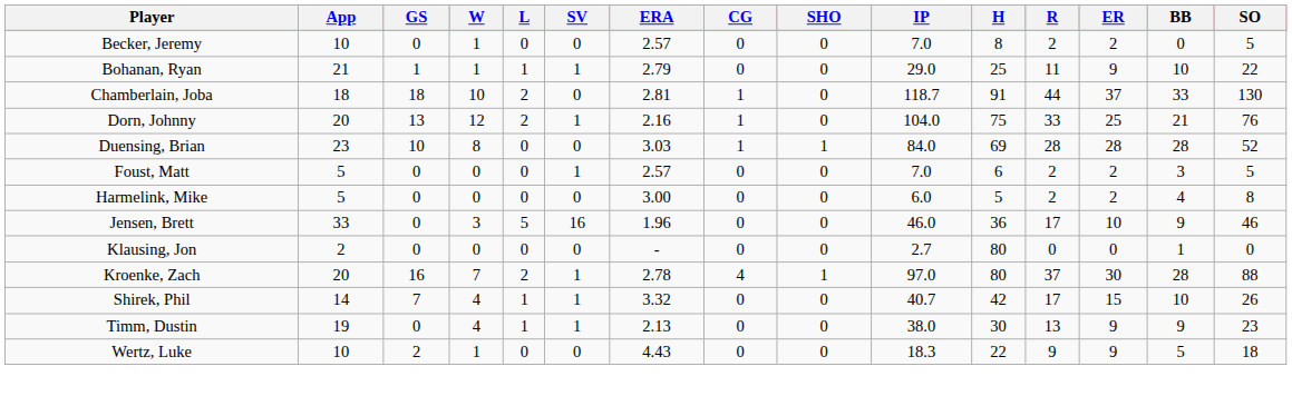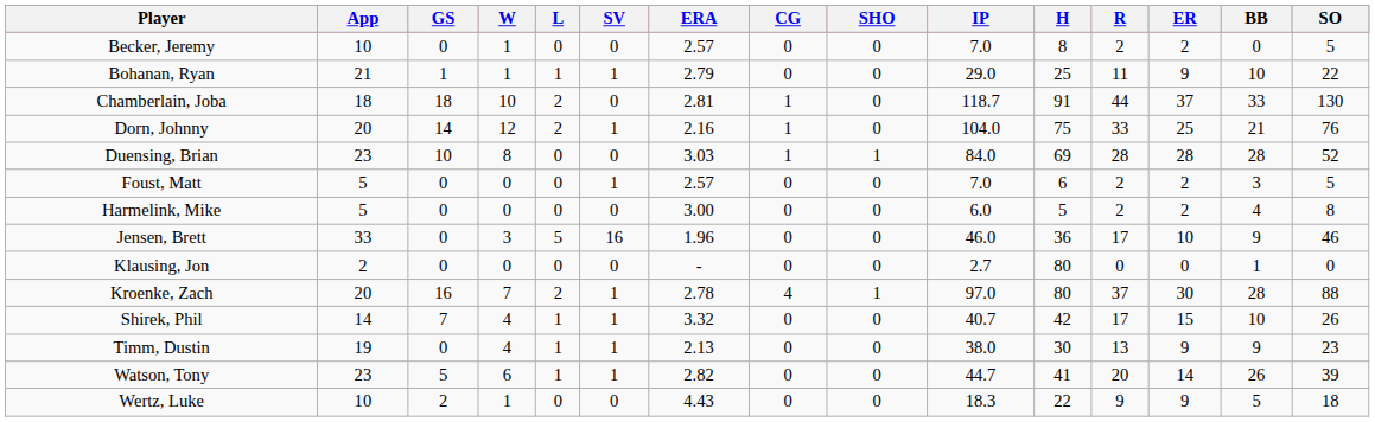Dorn, Johnny | GS: 13 -> 14
+ row: Watson, Tony | 23 | 5 | 6 | 1 | 1 | 2.82 | 0 | 0 | 44.7 | 41 | 20 | 14 | 26 | 39
